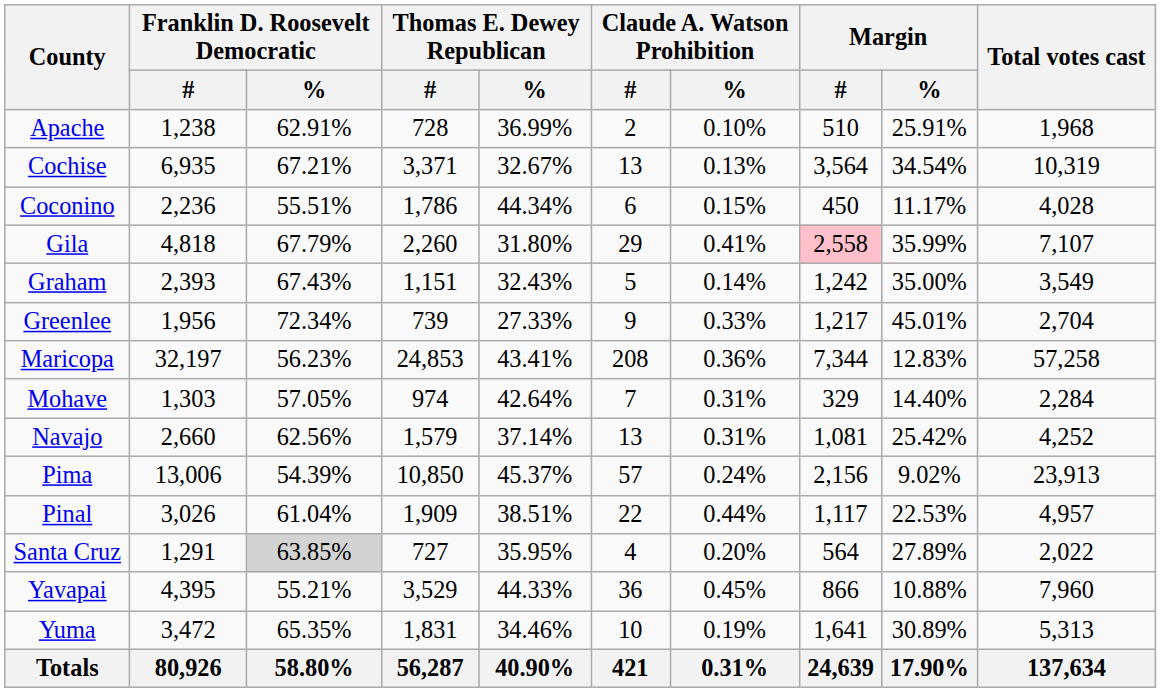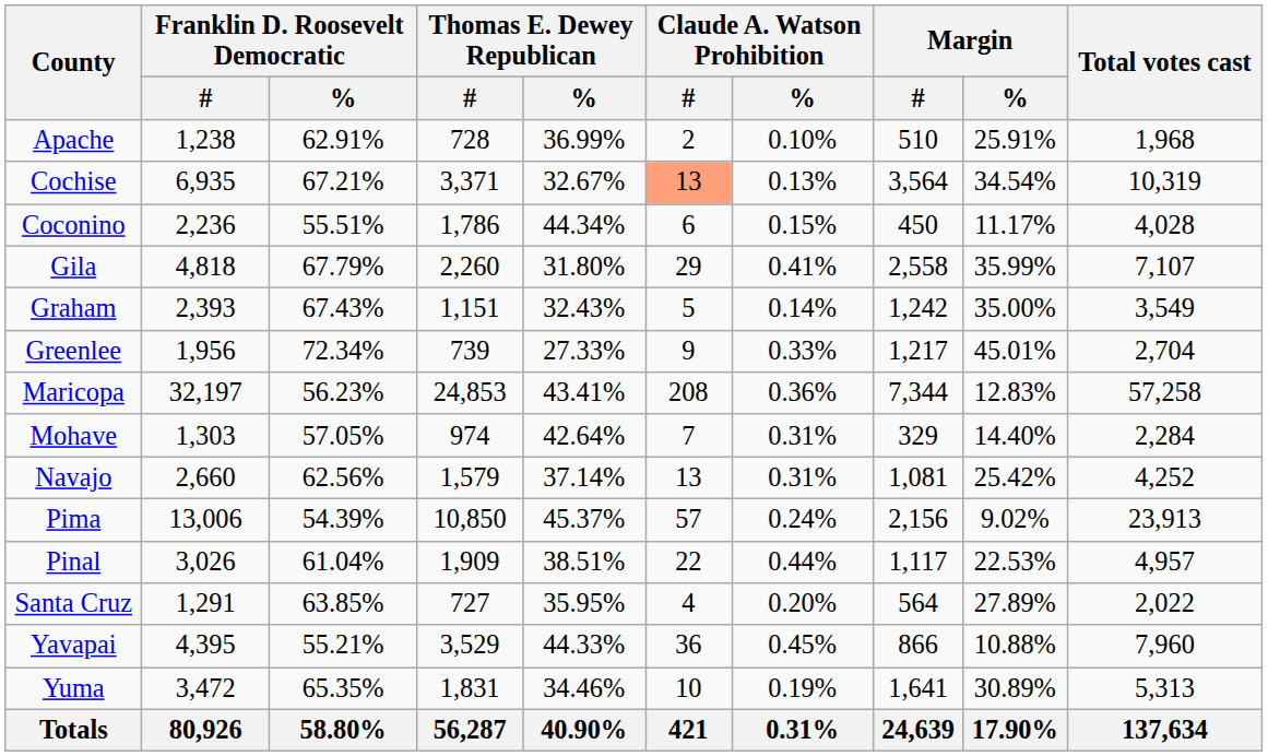Cochise | Claude A. Watson Prohibition / #: no background -> lightsalmon background
Gila | Margin / #: pink background -> no background
Santa Cruz | Franklin D. Roosevelt Democratic / %: lightgrey background -> no background
